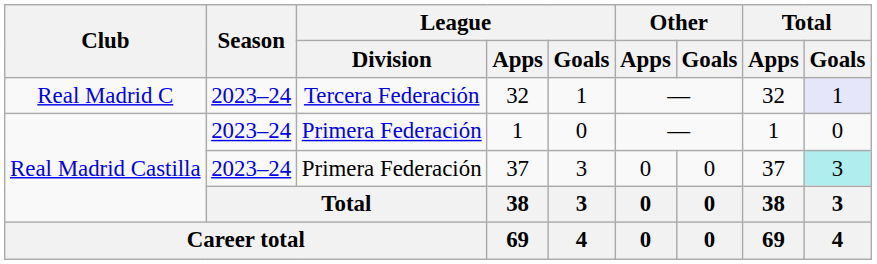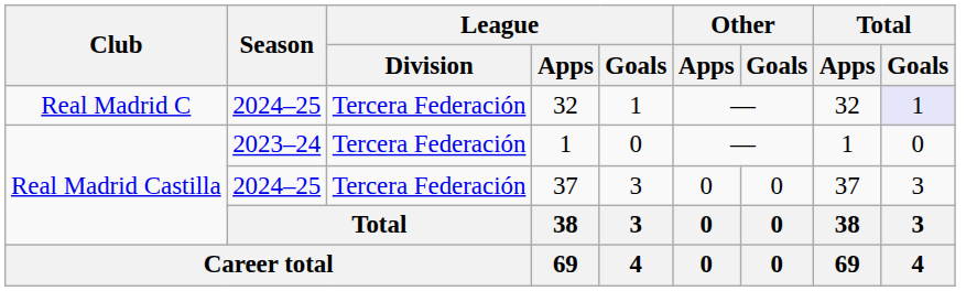row 3 | Season: 2023–24 -> 2024–25
row 4 | League / Division: Primera Federación -> Tercera Federación
row 5 | Season: 2023–24 -> 2024–25
row 5 | League / Division: Primera Federación -> Tercera Federación
row 5 | Total / Goals: paleturquoise background -> no background
